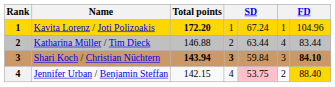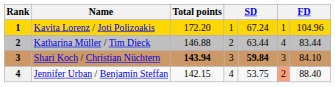Kavita Lorenz / Joti Polizoakis | Total points: bold -> normal
Shari Koch / Christian Nüchtern | column 4: bold -> normal
Shari Koch / Christian Nüchtern | column 5: normal -> bold
Shari Koch / Christian Nüchtern | column 7: bold -> normal
Jennifer Urban / Benjamin Steffan | column 5: pink background -> no background
Jennifer Urban / Benjamin Steffan | column 6: no background -> lightsalmon background
Jennifer Urban / Benjamin Steffan | column 7: gold background -> no background
